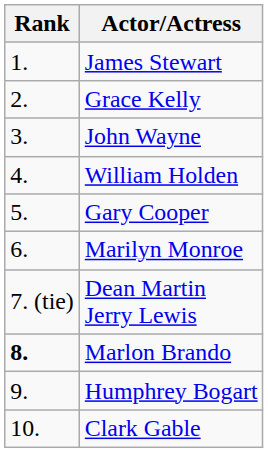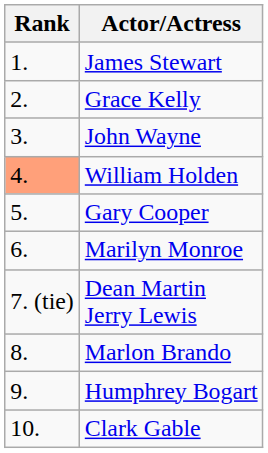William Holden | Rank: no background -> lightsalmon background
Marlon Brando | Rank: bold -> normal
